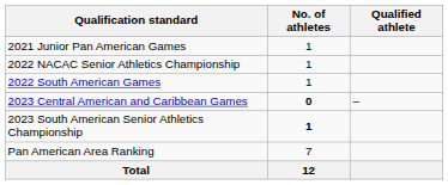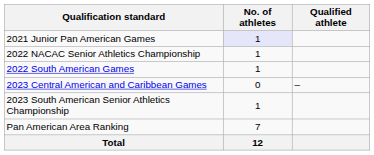2021 Junior Pan American Games | No. of athletes: no background -> lavender background
2023 Central American and Caribbean Games | No. of athletes: bold -> normal
2023 South American Senior Athletics Championship | No. of athletes: bold -> normal
